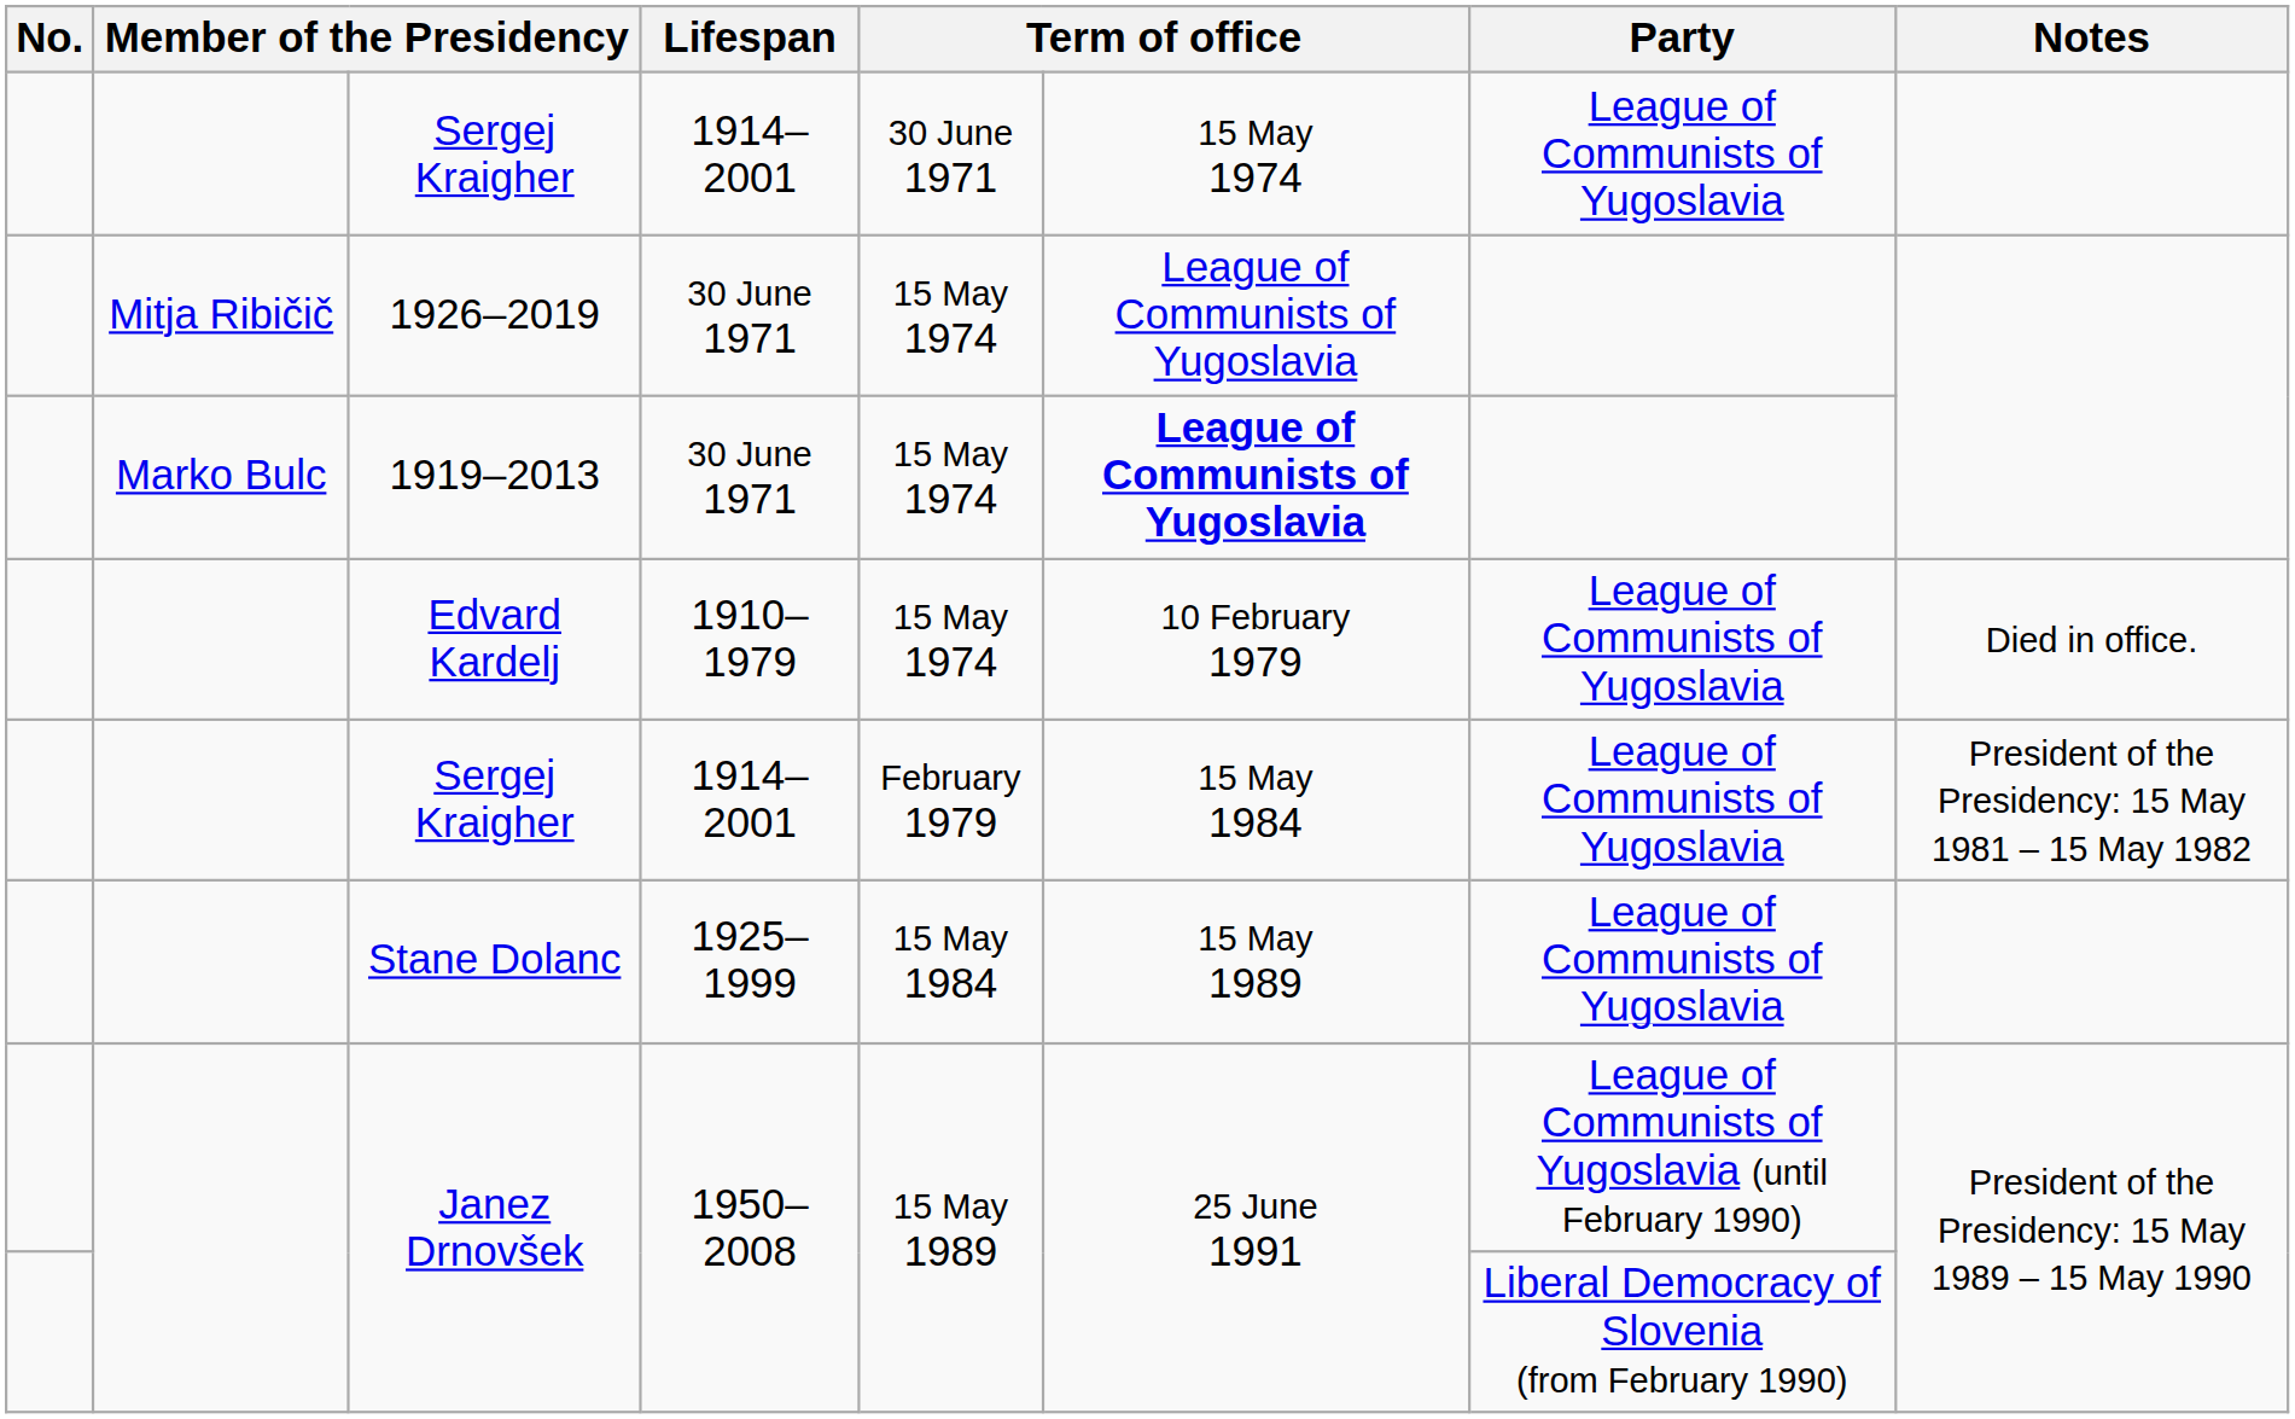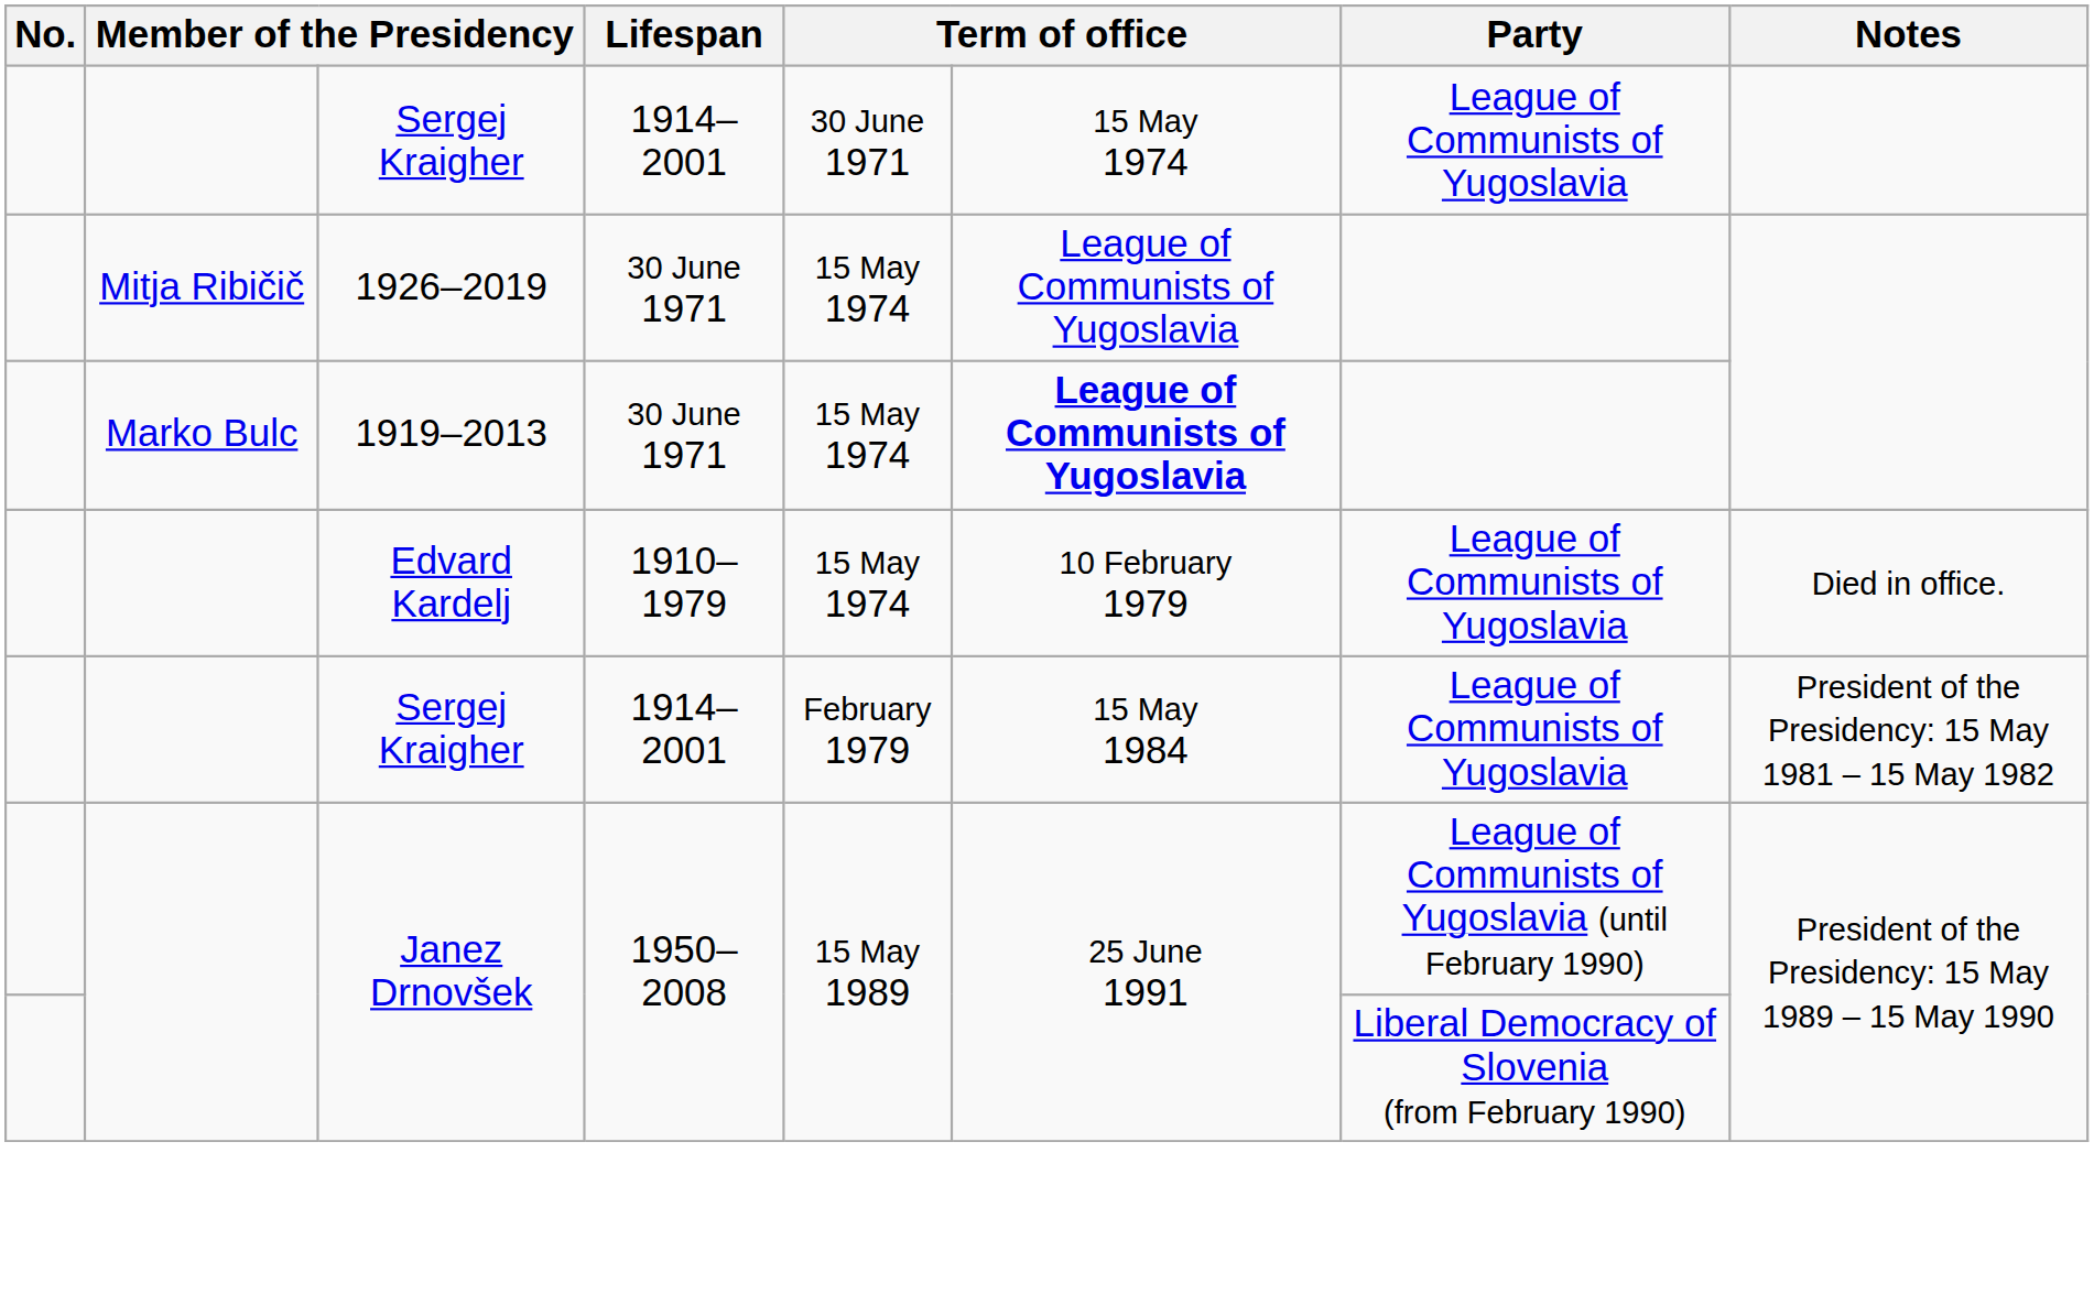- row: Stane Dolanc | 1925–1999 | 15 May 1984 | 15 May 1989 | League of Communists of Yugoslavia
